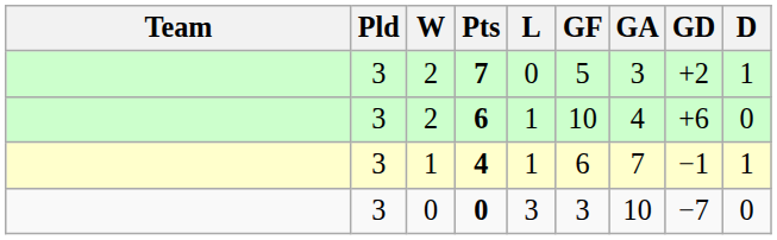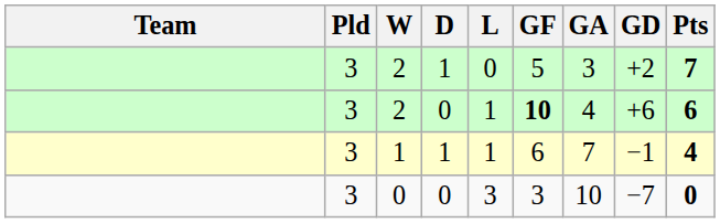columns swapped: D <-> Pts
row 3 | GF: normal -> bold
